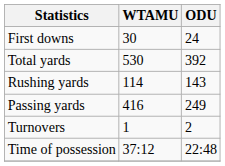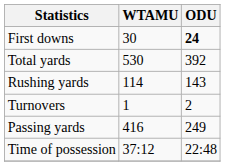First downs | ODU: normal -> bold
rows swapped: Passing yards <-> Turnovers
